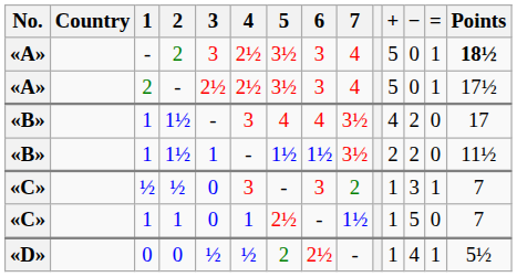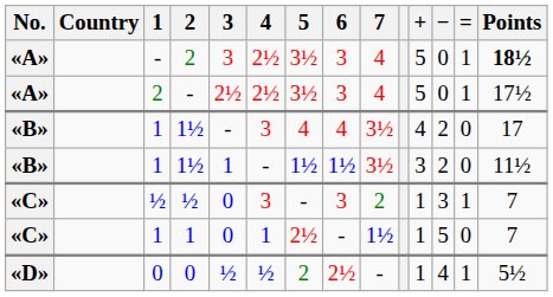row 5 | +: 2 -> 3
